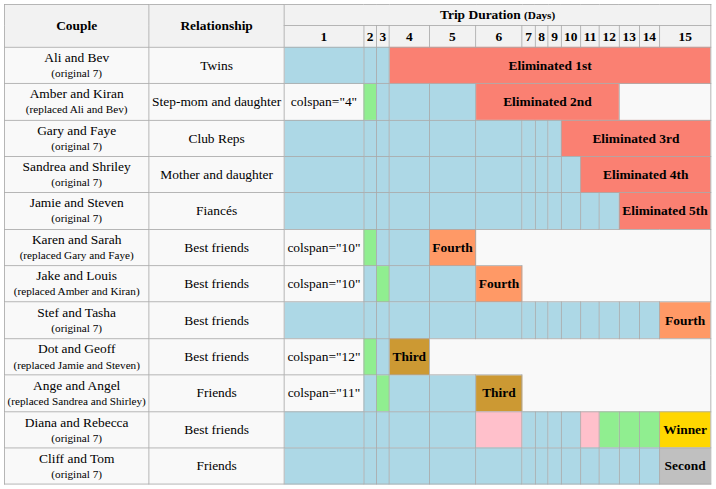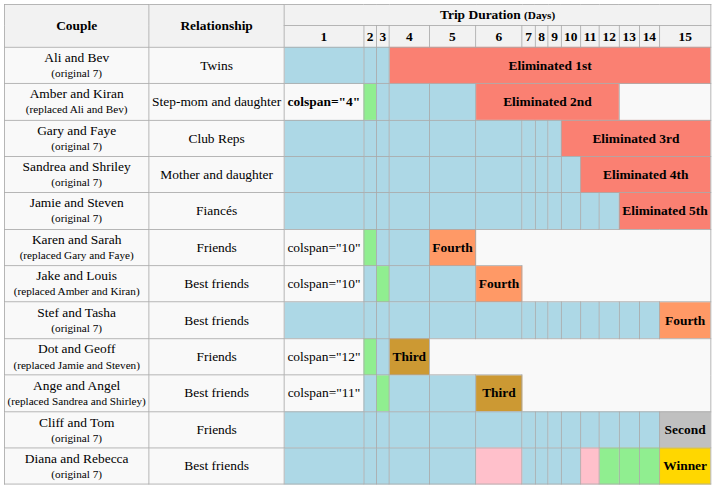Amber and Kiran (replaced Ali and Bev) | Trip Duration (Days) / 1: normal -> bold
Karen and Sarah (replaced Gary and Faye) | Relationship: Best friends -> Friends
Dot and Geoff (replaced Jamie and Steven) | Relationship: Best friends -> Friends
Ange and Angel (replaced Sandrea and Shirley) | Relationship: Friends -> Best friends
rows swapped: Cliff and Tom (original 7) <-> Diana and Rebecca (original 7)
